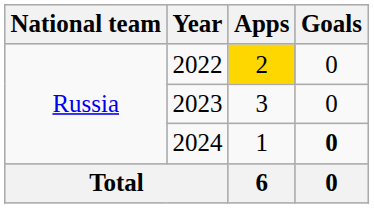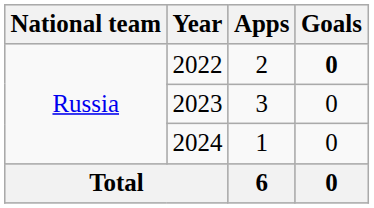2022 | Apps: gold background -> no background
2022 | Goals: normal -> bold
2024 | Goals: bold -> normal
